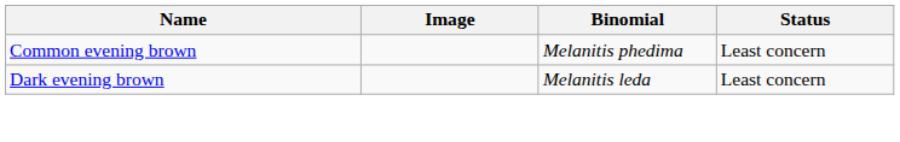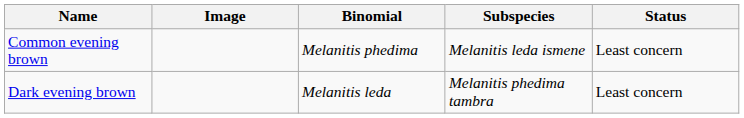+ column: Subspecies | Melanitis leda ismene | Melanitis phedima tambra
